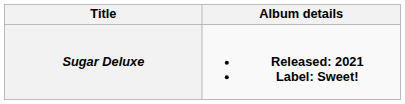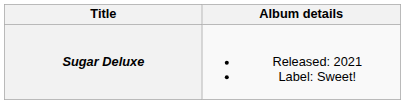Sugar Deluxe | Album details: bold -> normal
